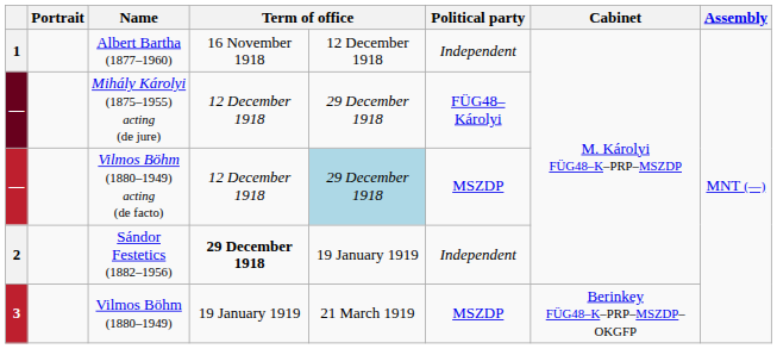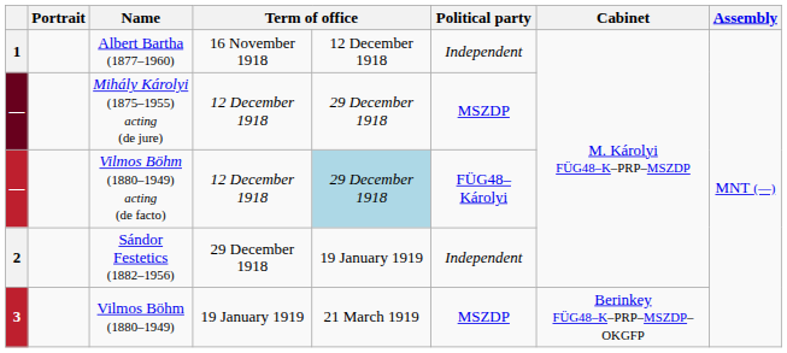Mihály Károlyi (1875–1955) acting (de jure) | Political party: FÜG48–Károlyi -> MSZDP
Vilmos Böhm (1880–1949) acting (de facto) | Political party: MSZDP -> FÜG48–Károlyi
Sándor Festetics (1882–1956) | column 4: bold -> normal
